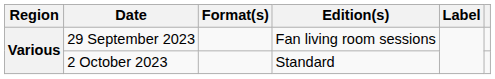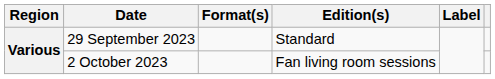29 September 2023 | Edition(s): Fan living room sessions -> Standard
2 October 2023 | Edition(s): Standard -> Fan living room sessions
